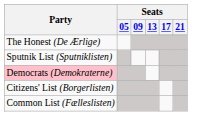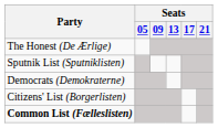Democrats (Demokraterne) | Party: pink background -> no background
Common List (Fælleslisten) | Party: normal -> bold
